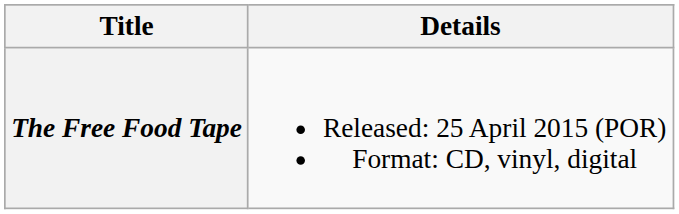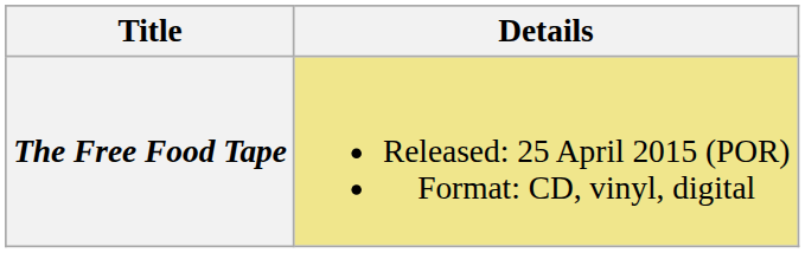The Free Food Tape | Details: no background -> khaki background
